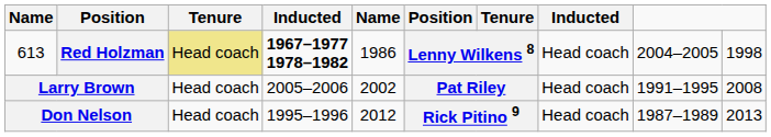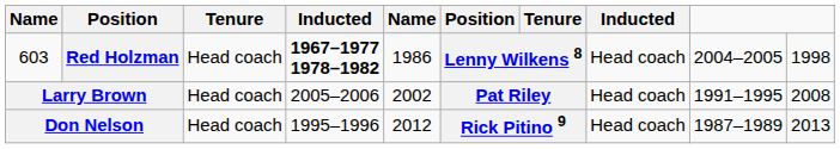Red Holzman | column 1: 613 -> 603
Red Holzman | column 3: khaki background -> no background
